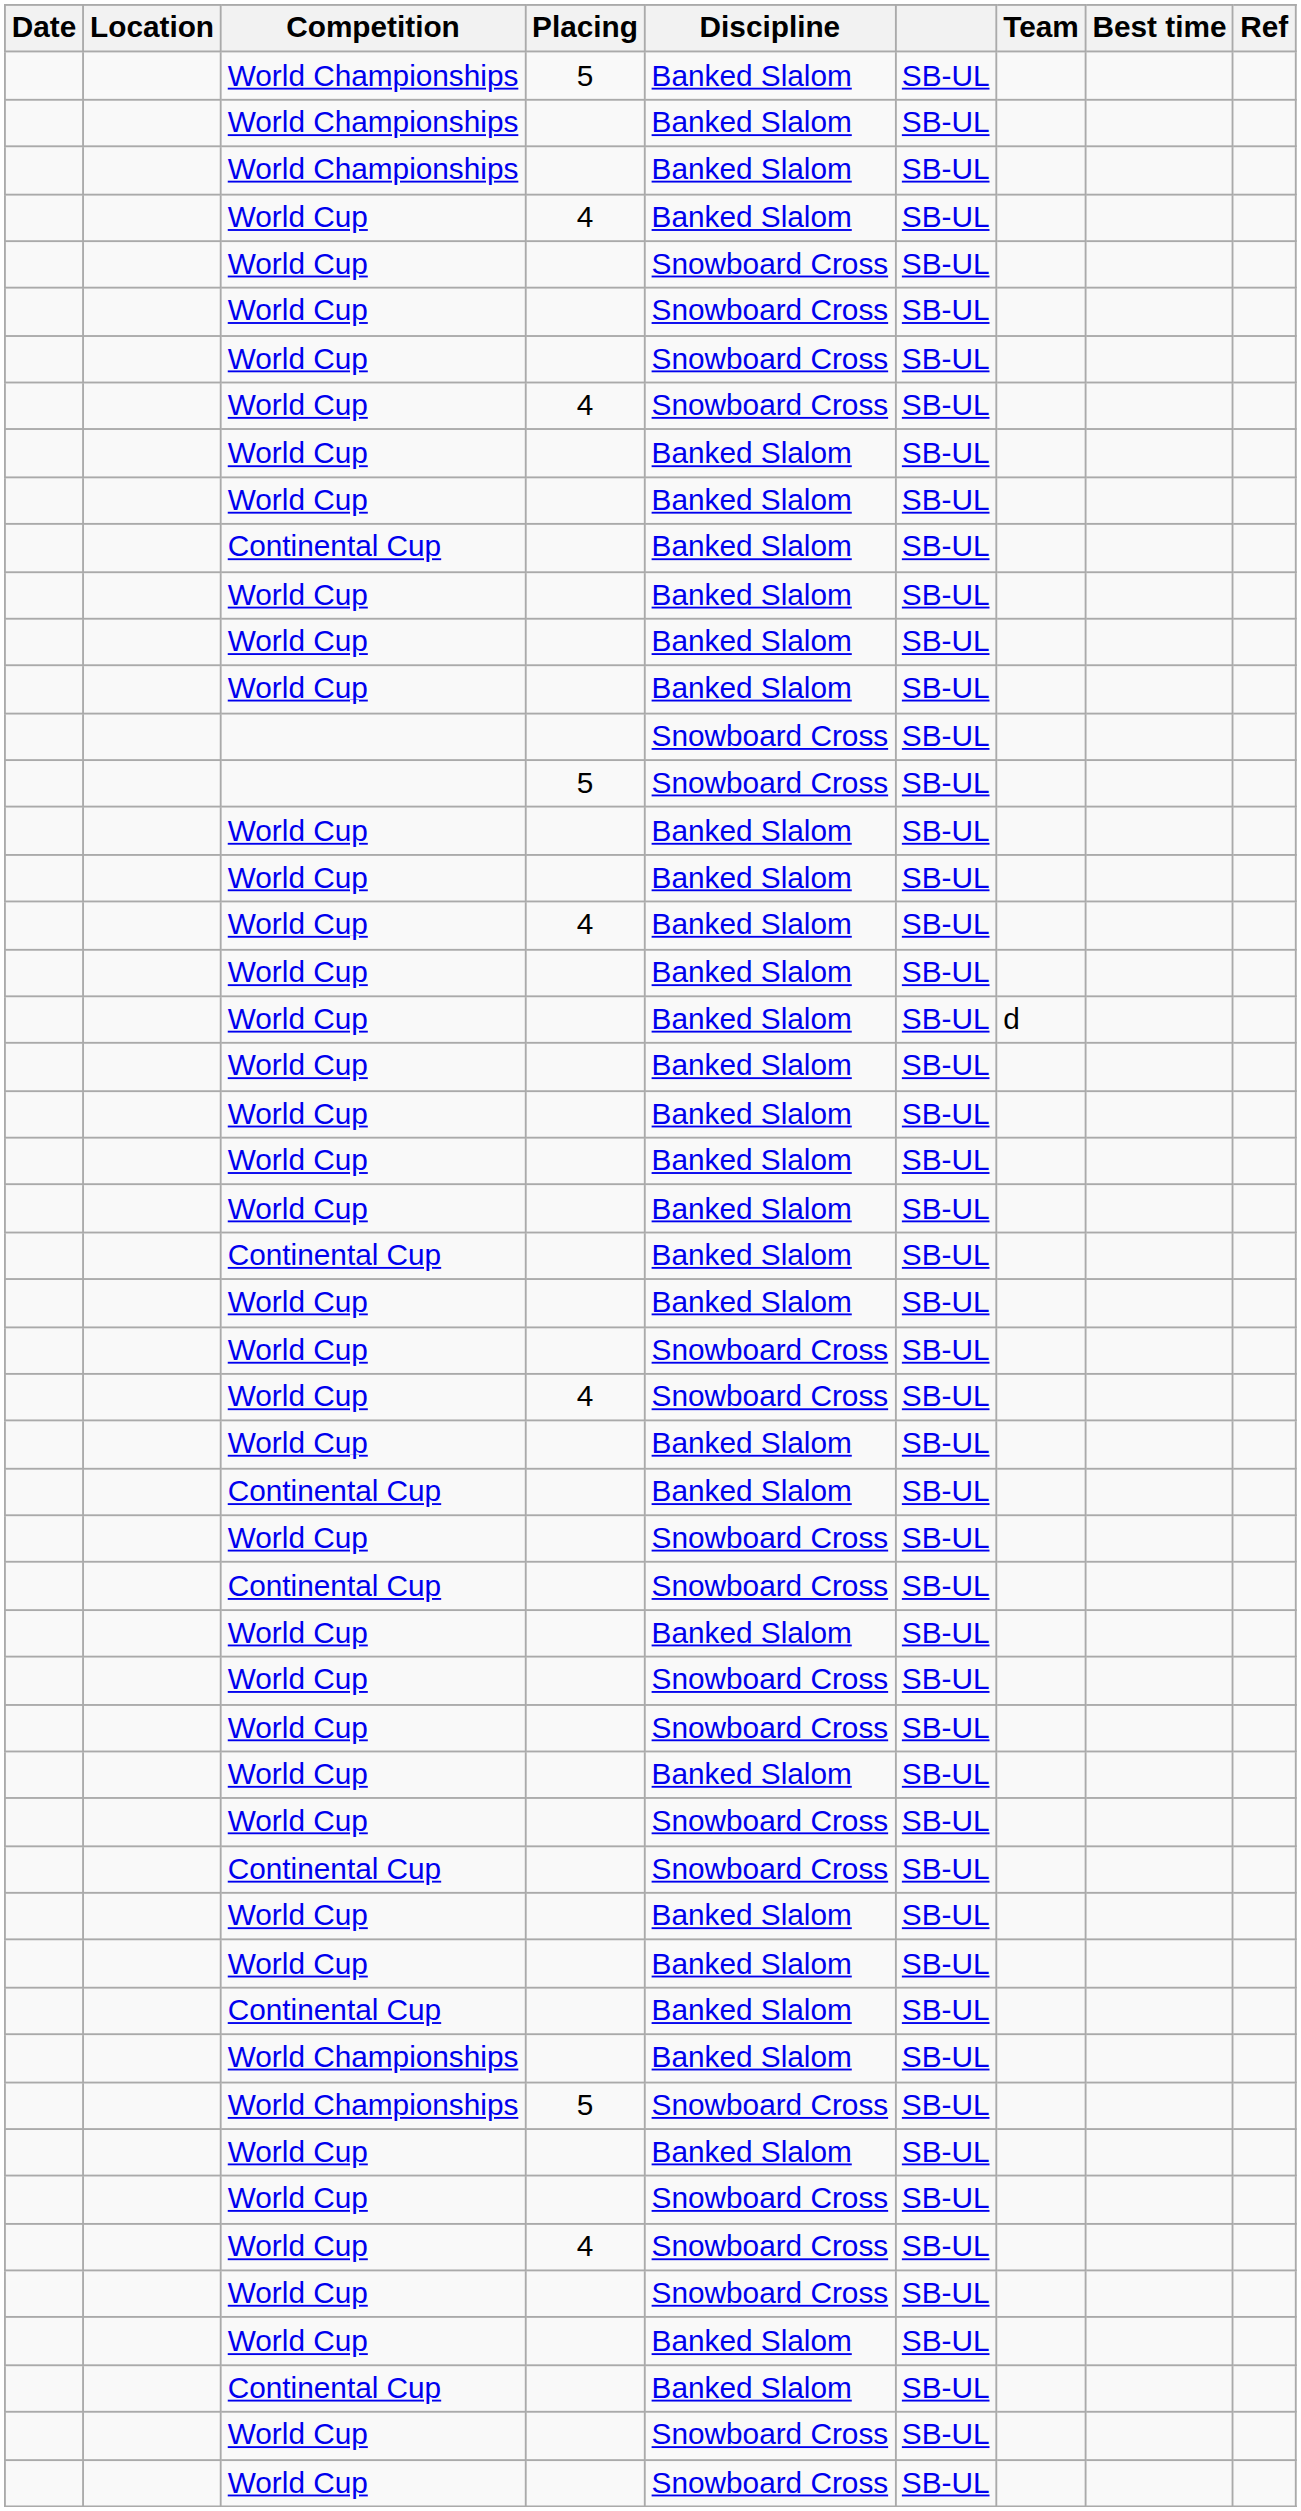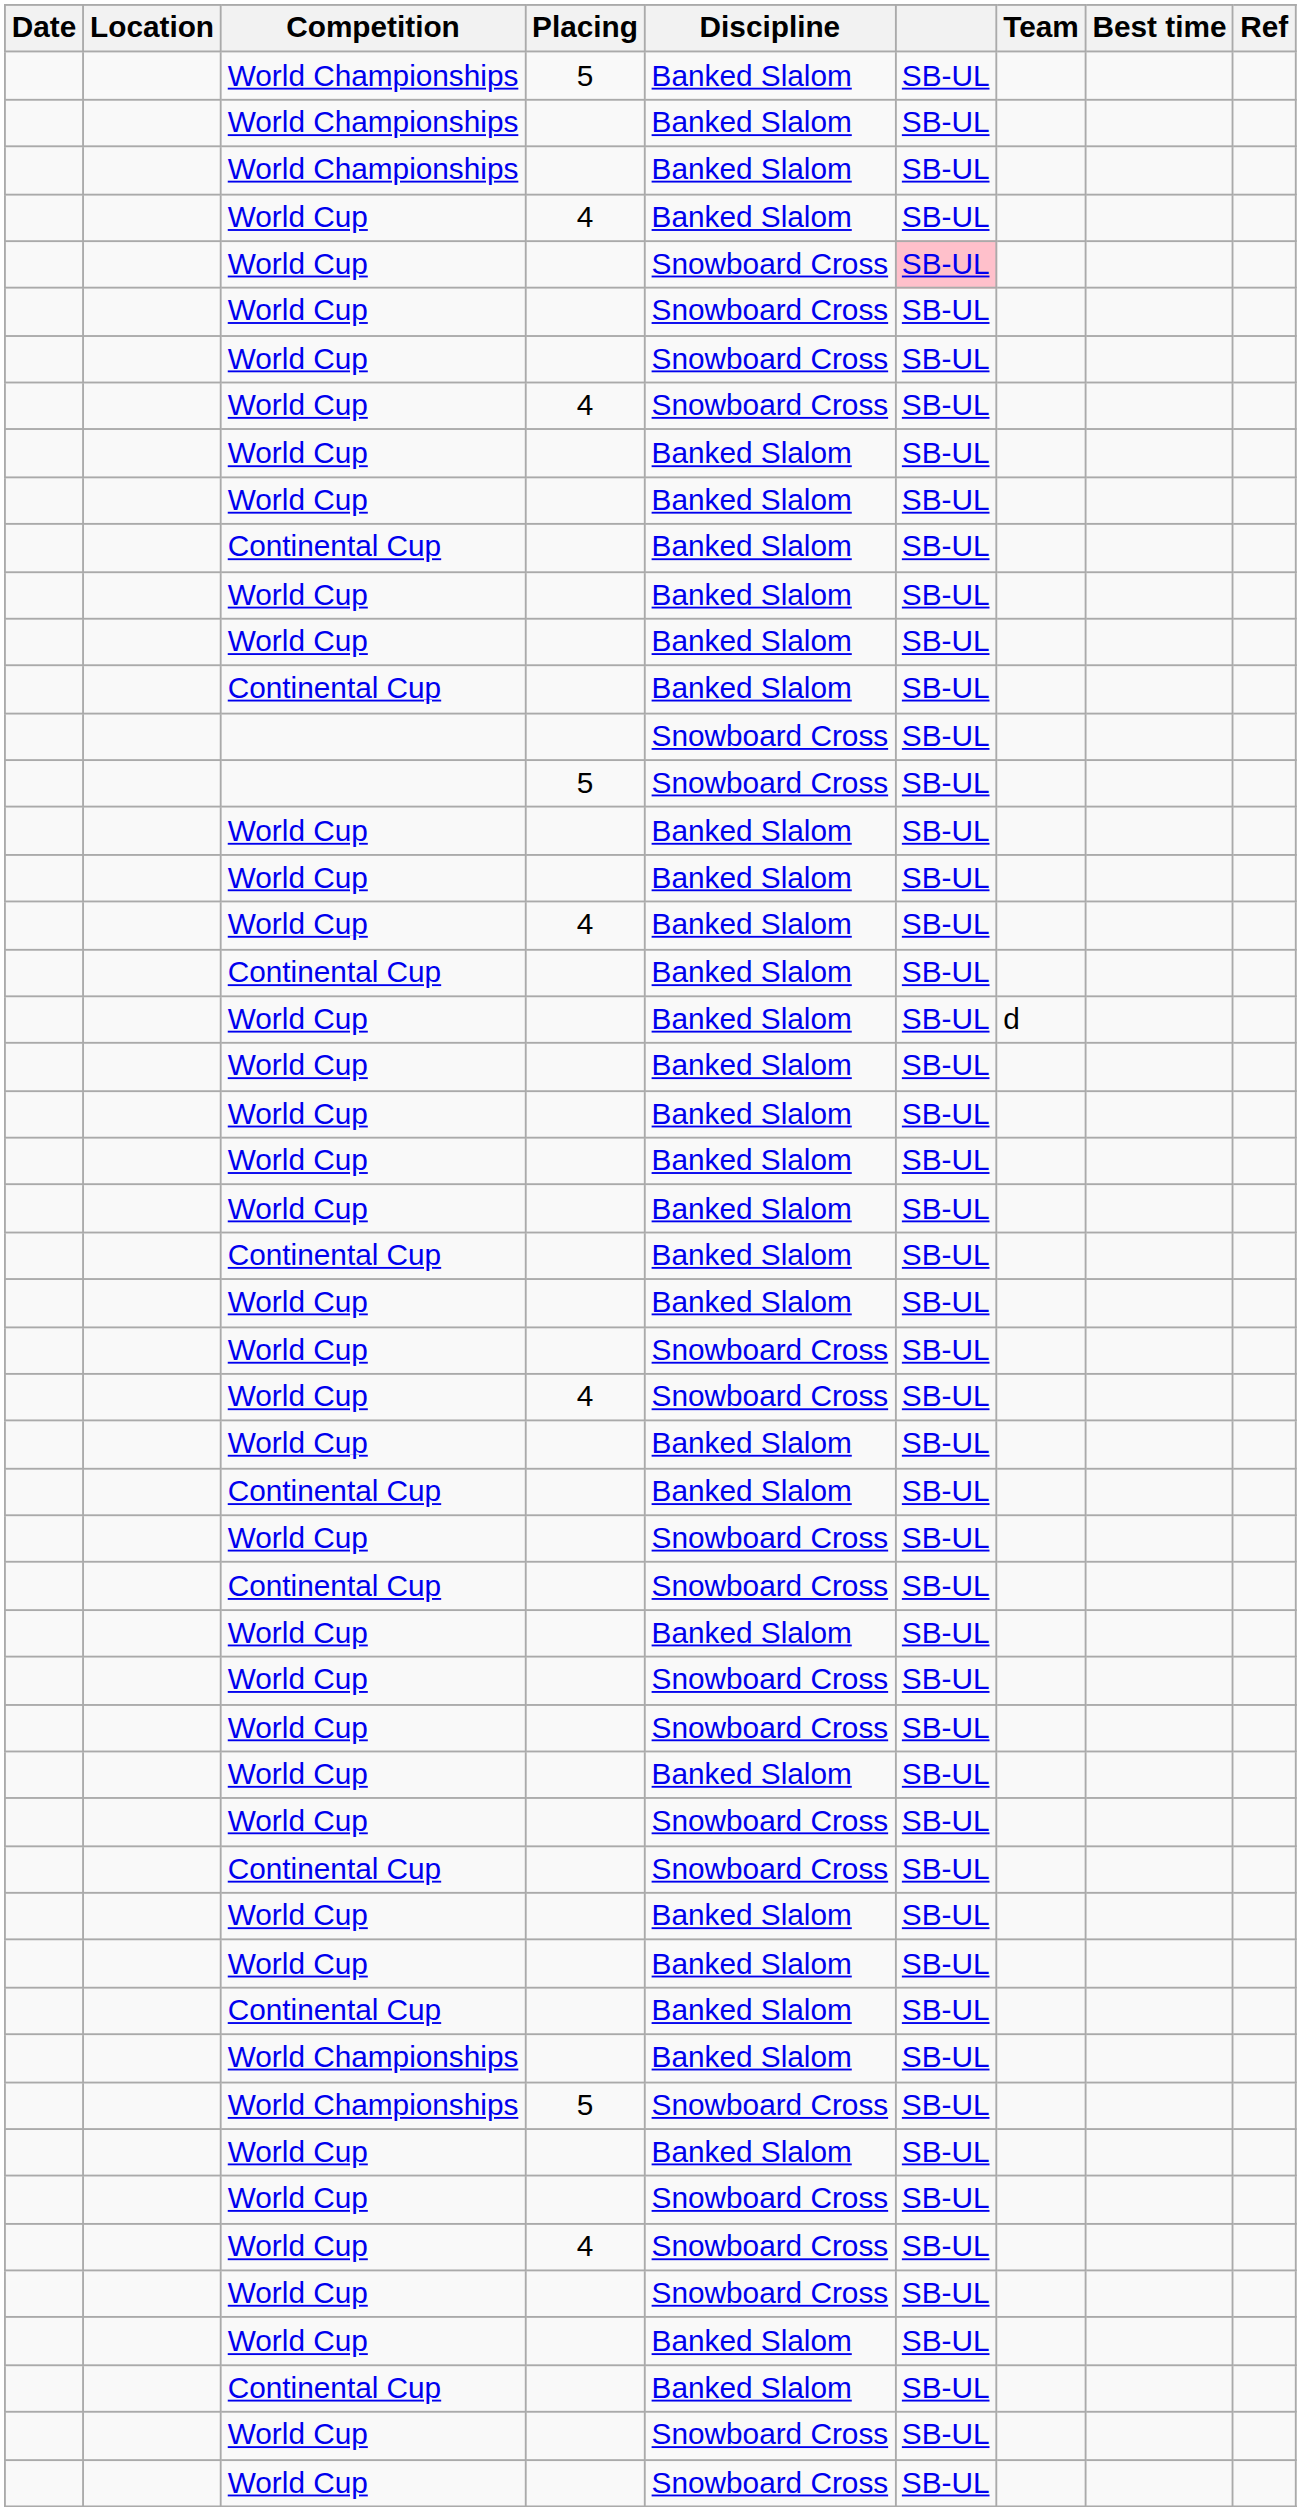row 6 | column 6: no background -> pink background
row 15 | Competition: World Cup -> Continental Cup
row 21 | Competition: World Cup -> Continental Cup
